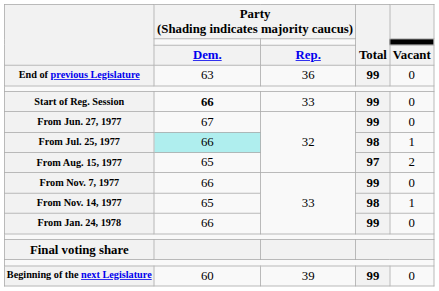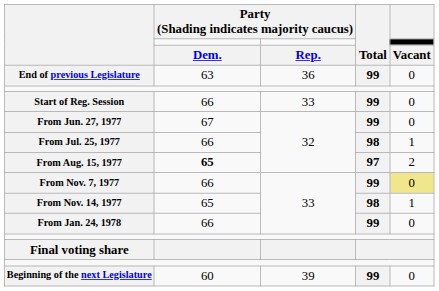Start of Reg. Session | column 2: bold -> normal
From Jul. 25, 1977 | column 2: paleturquoise background -> no background
From Aug. 15, 1977 | column 2: normal -> bold
From Nov. 7, 1977 | column 5: no background -> khaki background
